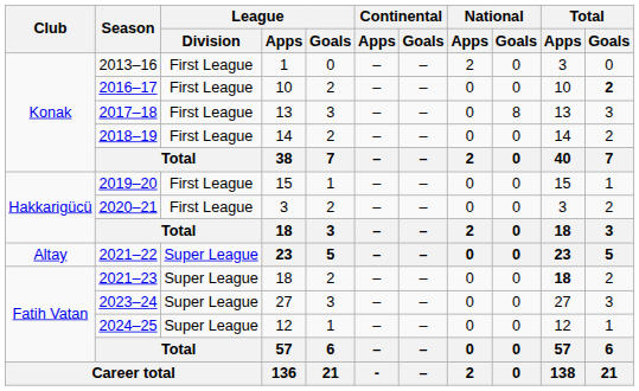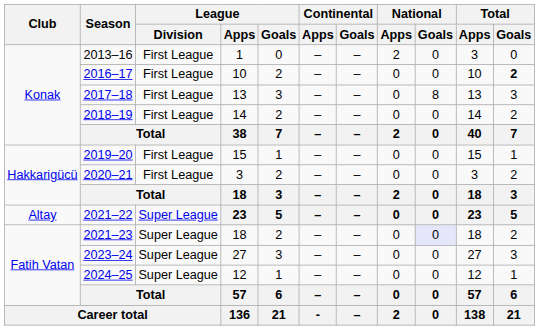2021–23 | National / Goals: no background -> lavender background
2021–23 | Total / Apps: bold -> normal
